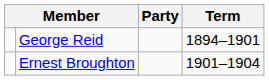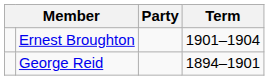rows swapped: George Reid <-> Ernest Broughton
